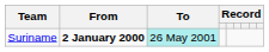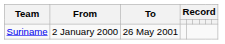Suriname | From: bold -> normal
Suriname | To: paleturquoise background -> no background
